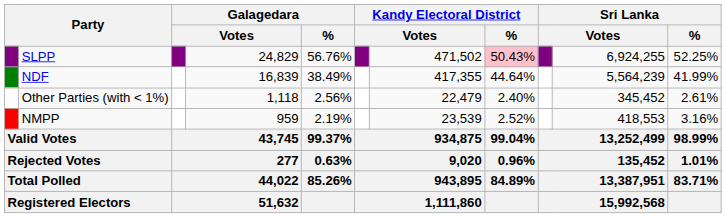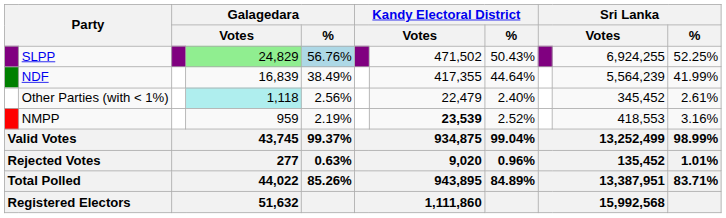SLPP | column 4: no background -> lightgreen background
SLPP | Galagedara / %: no background -> lightblue background
SLPP | Kandy Electoral District / %: pink background -> no background
Other Parties (with < 1%) | column 4: no background -> paleturquoise background
NMPP | column 7: normal -> bold
